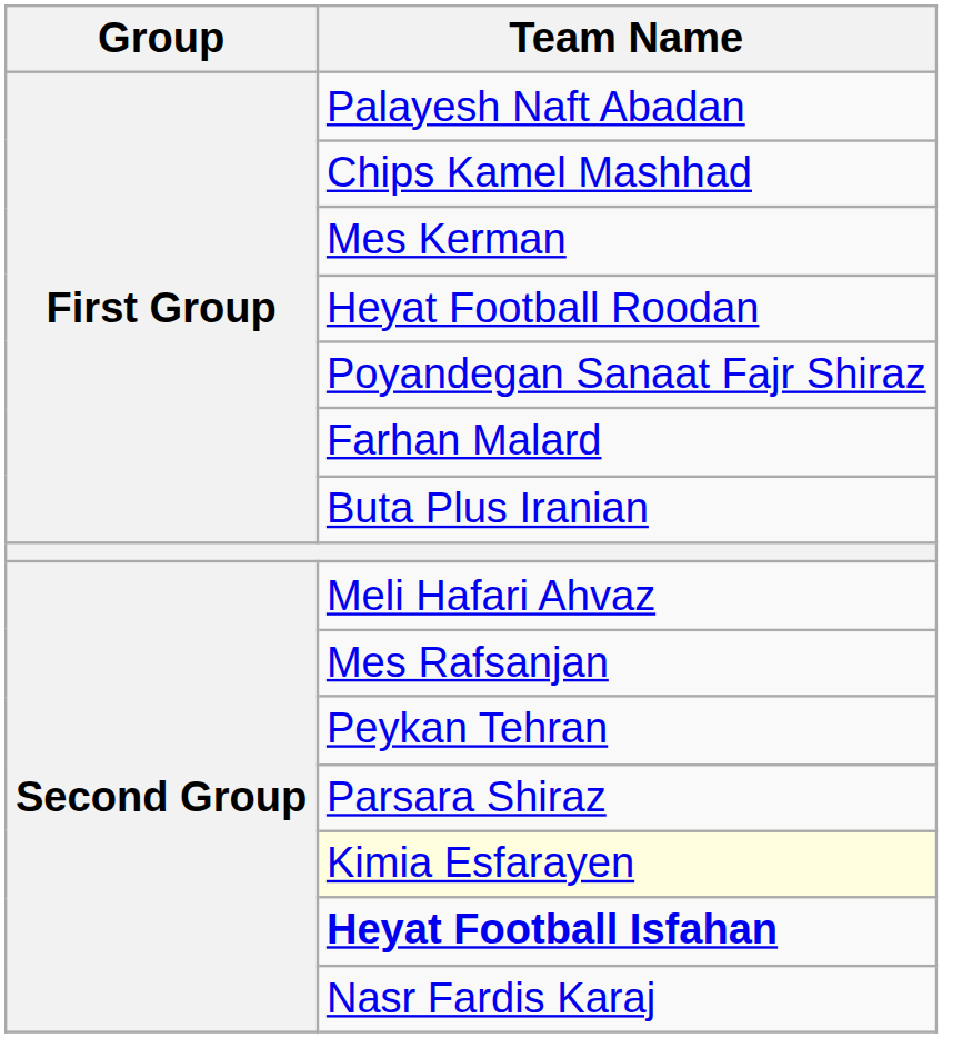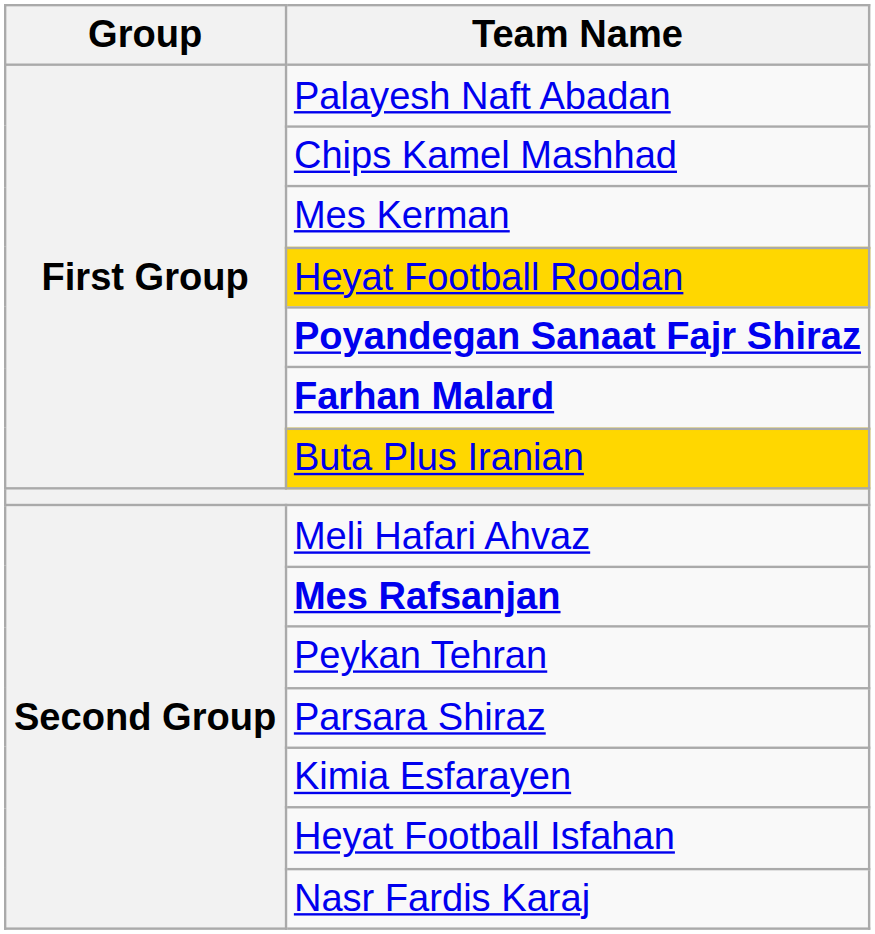Heyat Football Roodan | Team Name: no background -> gold background
Poyandegan Sanaat Fajr Shiraz | Team Name: normal -> bold
Farhan Malard | Team Name: normal -> bold
Buta Plus Iranian | Team Name: no background -> gold background
Mes Rafsanjan | Team Name: normal -> bold
Kimia Esfarayen | Team Name: lightyellow background -> no background
Heyat Football Isfahan | Team Name: bold -> normal
